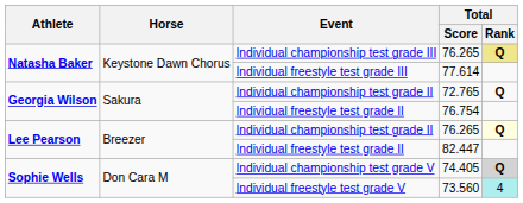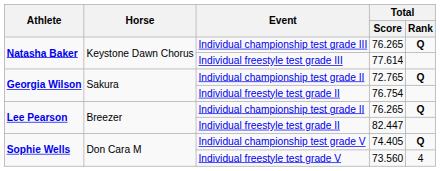Individual championship test grade III / 76.265 | Total / Rank: khaki background -> no background
Individual championship test grade II / 76.265 | Total / Rank: lightyellow background -> no background
74.405 | Total / Rank: lightgrey background -> no background
73.560 | Total / Rank: paleturquoise background -> no background
